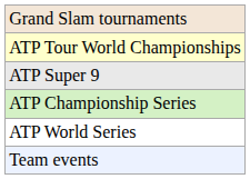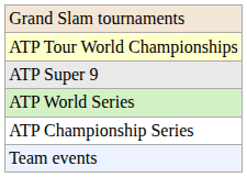row 4 | column 1: ATP Championship Series -> ATP World Series
row 5 | column 1: ATP World Series -> ATP Championship Series
